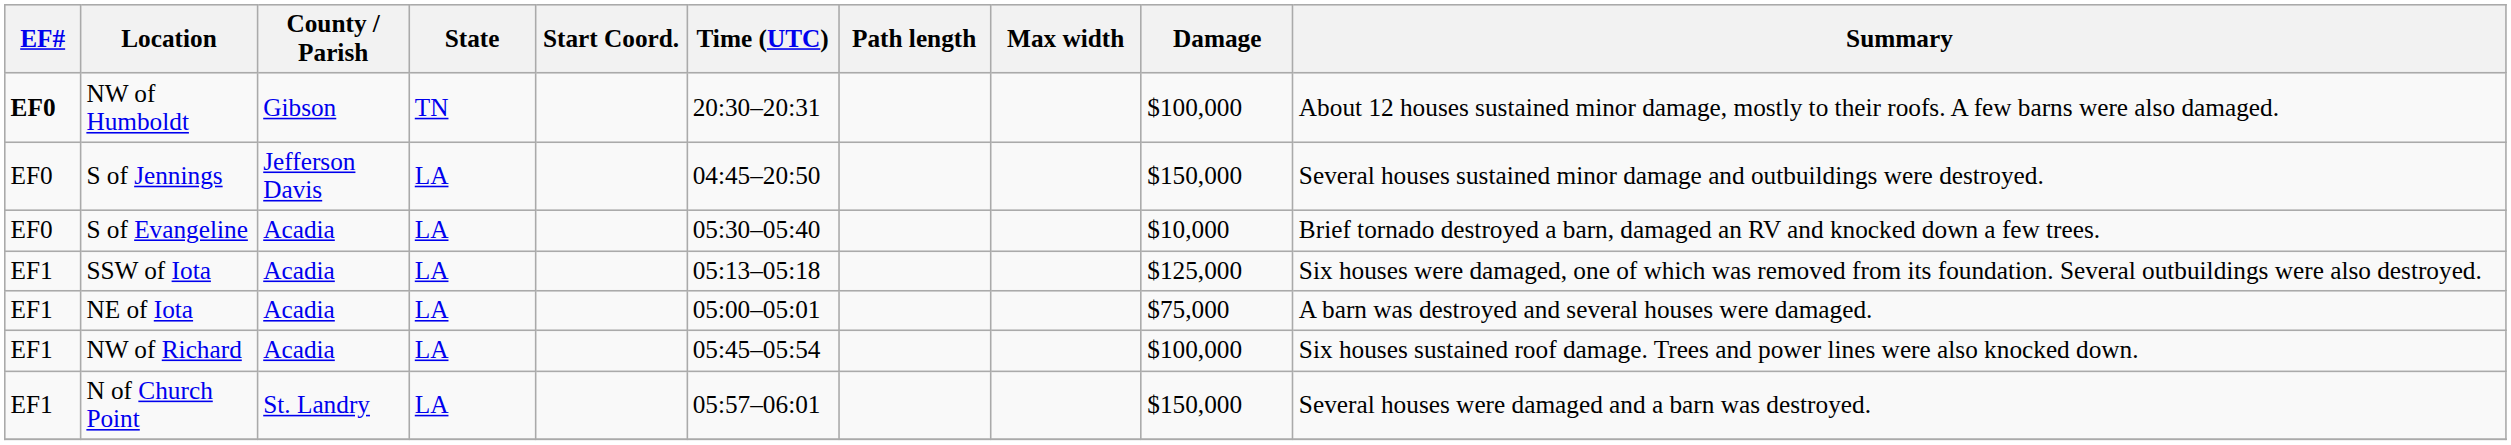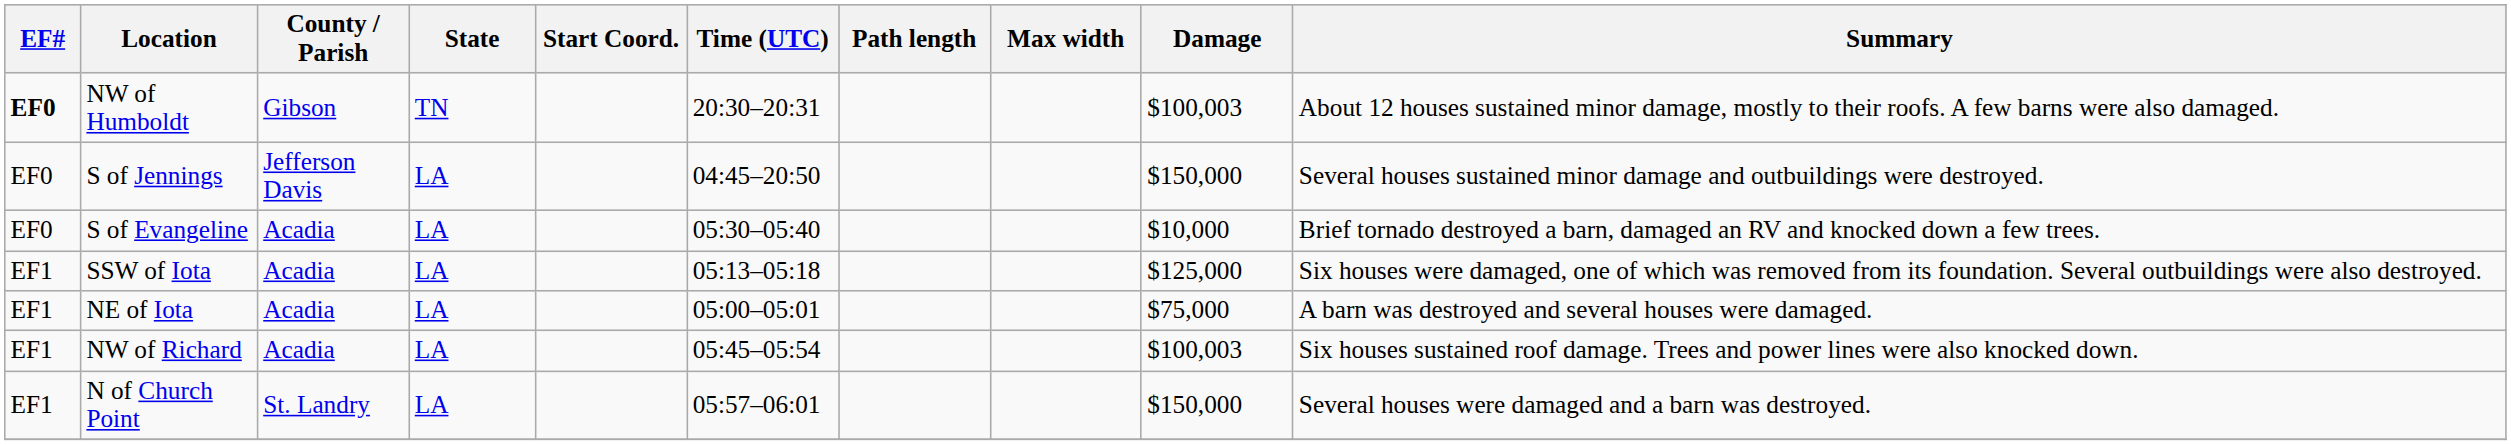NW of Humboldt | Damage: $100,000 -> $100,003
NW of Richard | Damage: $100,000 -> $100,003
